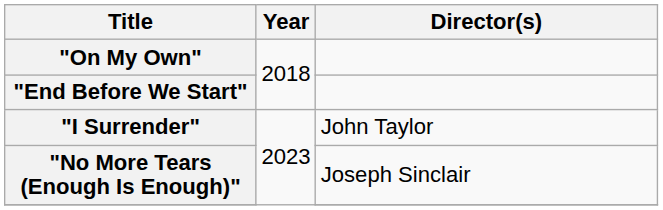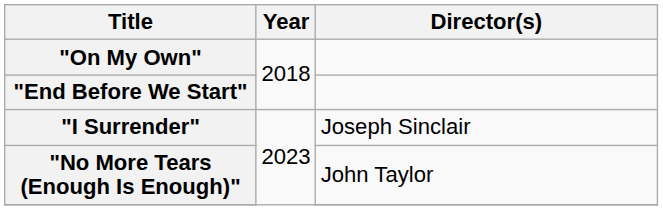"I Surrender" | Director(s): John Taylor -> Joseph Sinclair
"No More Tears (Enough Is Enough)" | Director(s): Joseph Sinclair -> John Taylor
